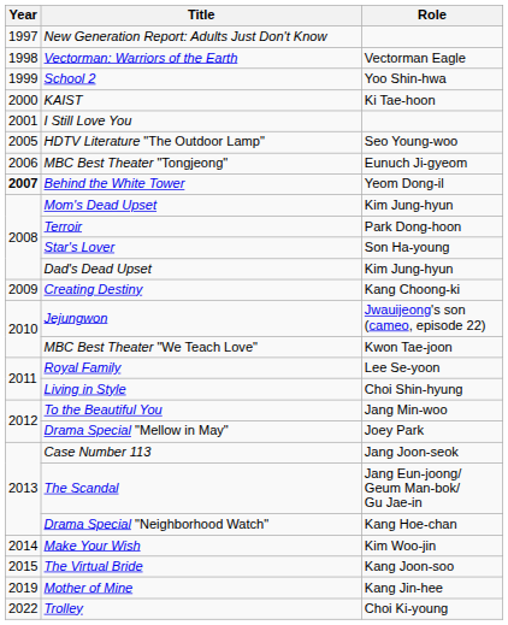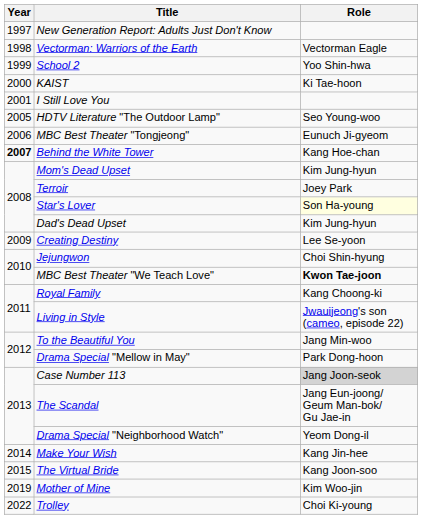Behind the White Tower | Role: Yeom Dong-il -> Kang Hoe-chan
Terroir | Role: Park Dong-hoon -> Joey Park
Star's Lover | Role: no background -> lightyellow background
Creating Destiny | Role: Kang Choong-ki -> Lee Se-yoon
Jejungwon | Role: Jwauijeong's son (cameo, episode 22) -> Choi Shin-hyung
MBC Best Theater "We Teach Love" | Role: normal -> bold
Royal Family | Role: Lee Se-yoon -> Kang Choong-ki
Living in Style | Role: Choi Shin-hyung -> Jwauijeong's son (cameo, episode 22)
Drama Special "Mellow in May" | Role: Joey Park -> Park Dong-hoon
Case Number 113 | Role: no background -> lightgrey background
Drama Special "Neighborhood Watch" | Role: Kang Hoe-chan -> Yeom Dong-il
Make Your Wish | Role: Kim Woo-jin -> Kang Jin-hee
Mother of Mine | Role: Kang Jin-hee -> Kim Woo-jin
